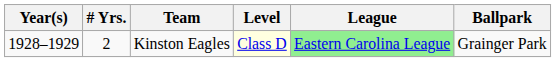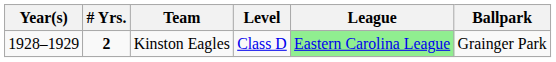Kinston Eagles | # Yrs.: normal -> bold
Kinston Eagles | Level: lightyellow background -> no background
